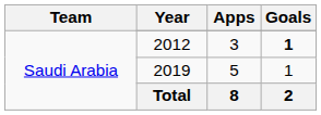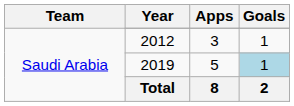2012 | Goals: bold -> normal
2019 | Goals: no background -> lightblue background
